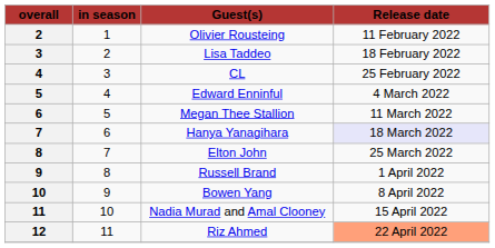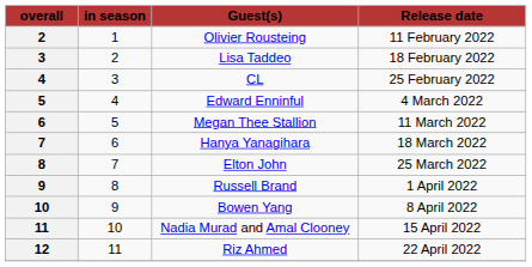Hanya Yanagihara | Release date: lavender background -> no background
Riz Ahmed | Release date: lightsalmon background -> no background
